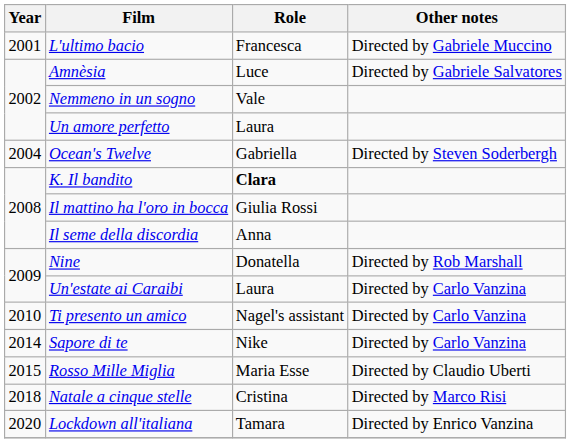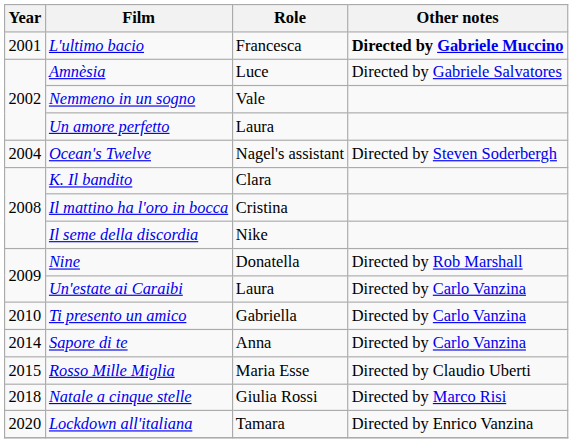L'ultimo bacio | Other notes: normal -> bold
Ocean's Twelve | Role: Gabriella -> Nagel's assistant
K. Il bandito | Role: bold -> normal
Il mattino ha l'oro in bocca | Role: Giulia Rossi -> Cristina
Il seme della discordia | Role: Anna -> Nike
Ti presento un amico | Role: Nagel's assistant -> Gabriella
Sapore di te | Role: Nike -> Anna
Natale a cinque stelle | Role: Cristina -> Giulia Rossi
